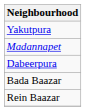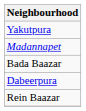row 4 | column 1: Dabeerpura -> Bada Baazar
row 5 | column 1: Bada Baazar -> Dabeerpura
